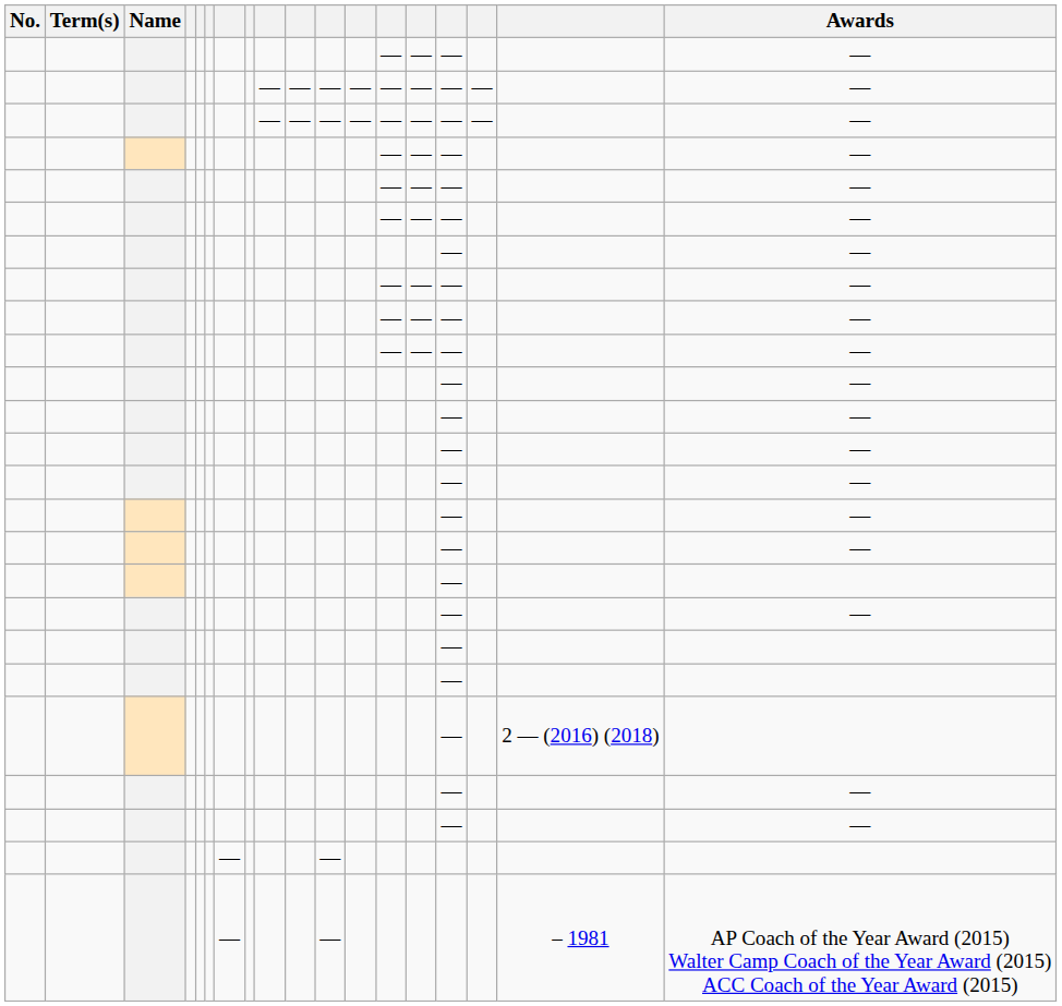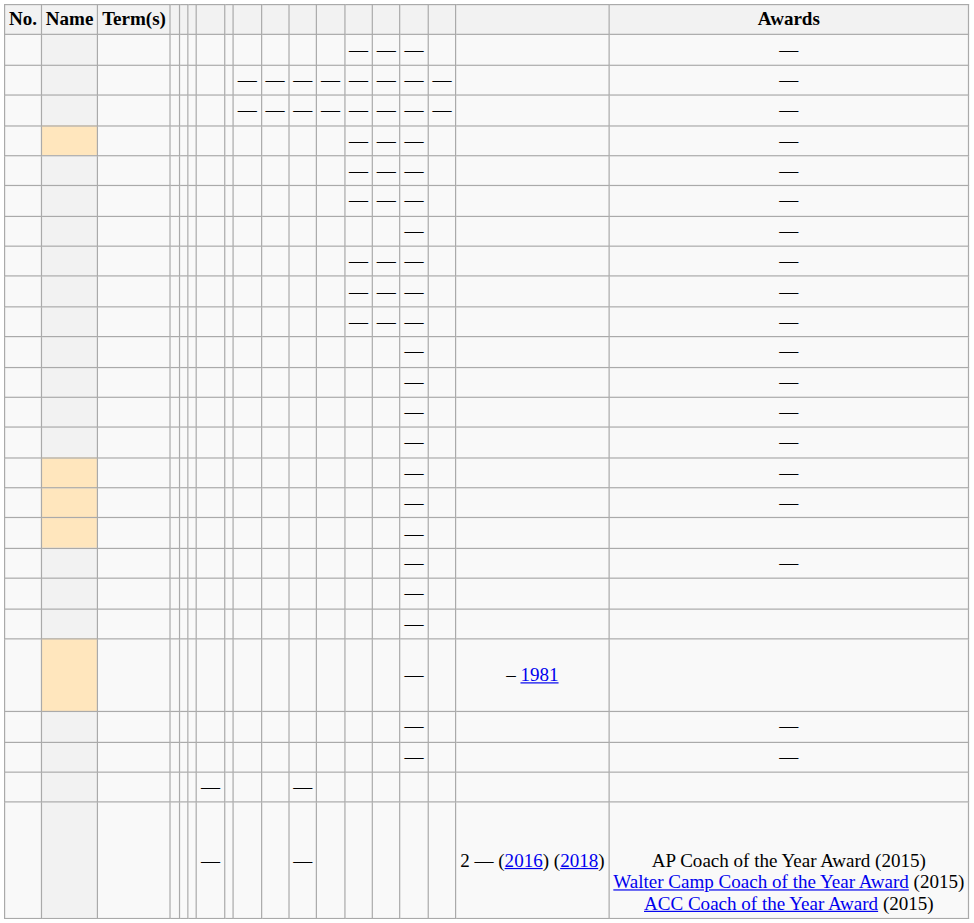columns swapped: Name <-> Term(s)
row 22 | column 17: 2 — (2016) (2018) -> – 1981
row 26 | column 17: – 1981 -> 2 — (2016) (2018)
